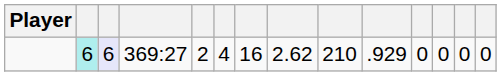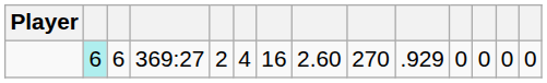row 2 | column 3: lavender background -> no background
row 2 | column 8: 2.62 -> 2.60
row 2 | column 9: 210 -> 270
